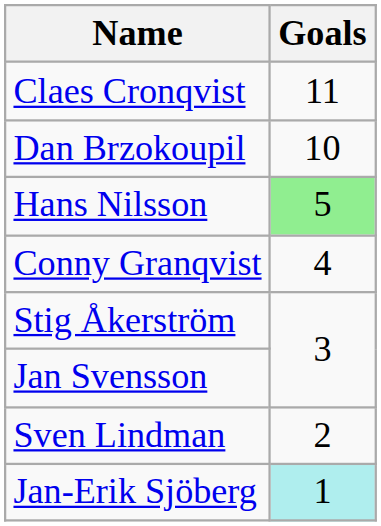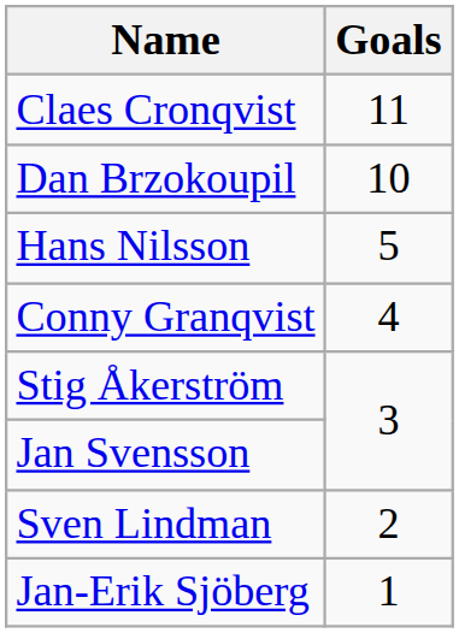Hans Nilsson | Goals: lightgreen background -> no background
Jan-Erik Sjöberg | Goals: paleturquoise background -> no background
